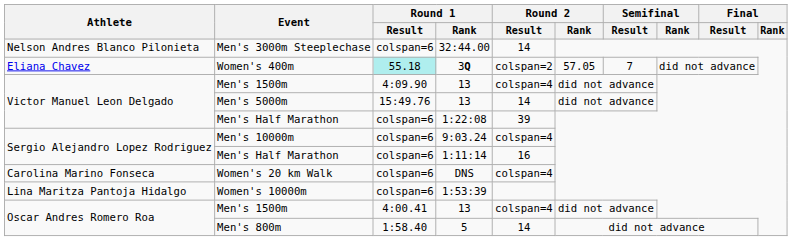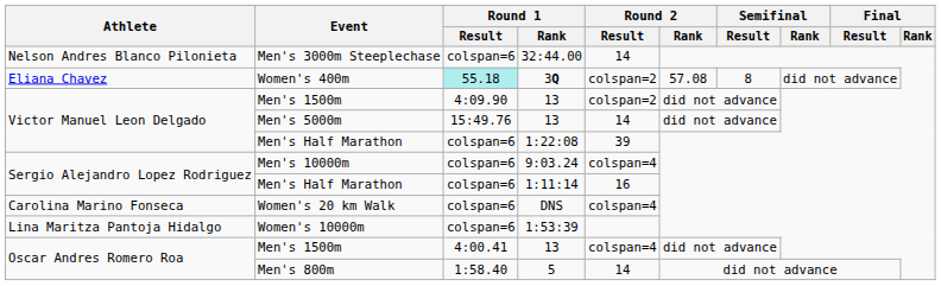Women's 400m | Round 2 / Rank: 57.05 -> 57.08
Women's 400m | Semifinal / Result: 7 -> 8
Victor Manuel Leon Delgado / Men's 1500m | Round 2 / Result: colspan=4 -> colspan=2
